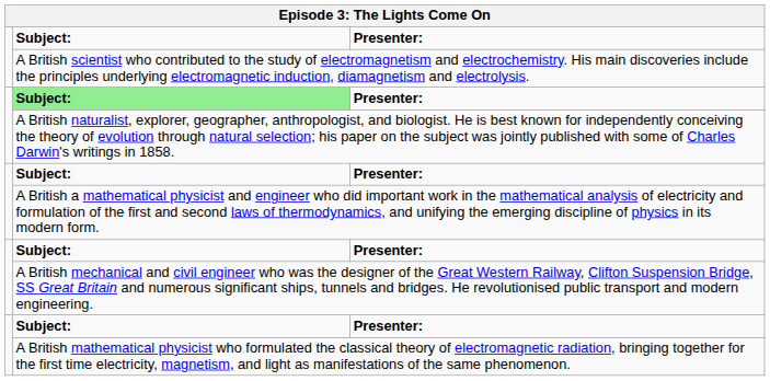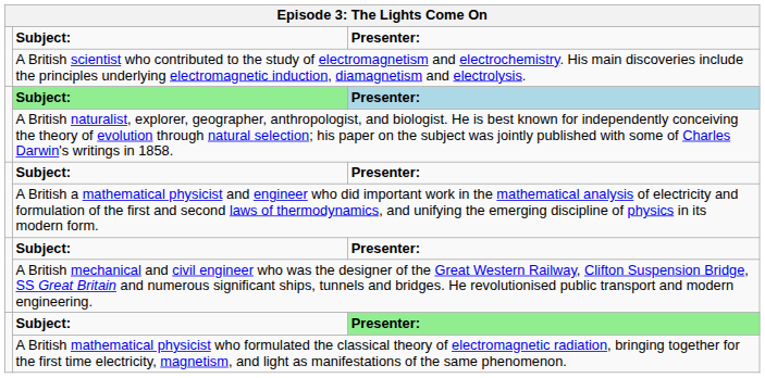row 4 | column 3: no background -> lightblue background
row 10 | column 3: no background -> lightgreen background
